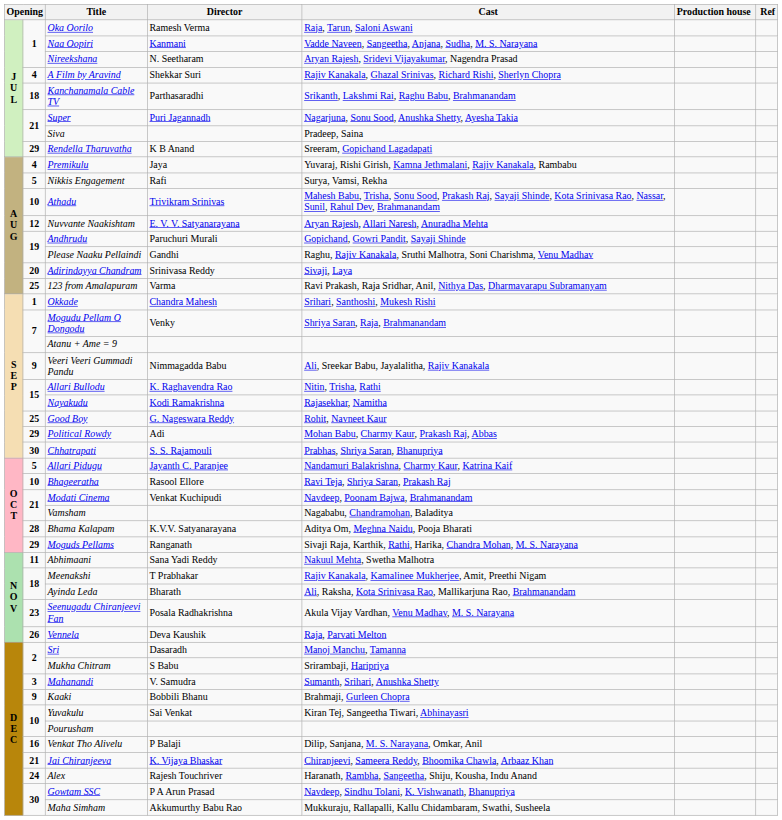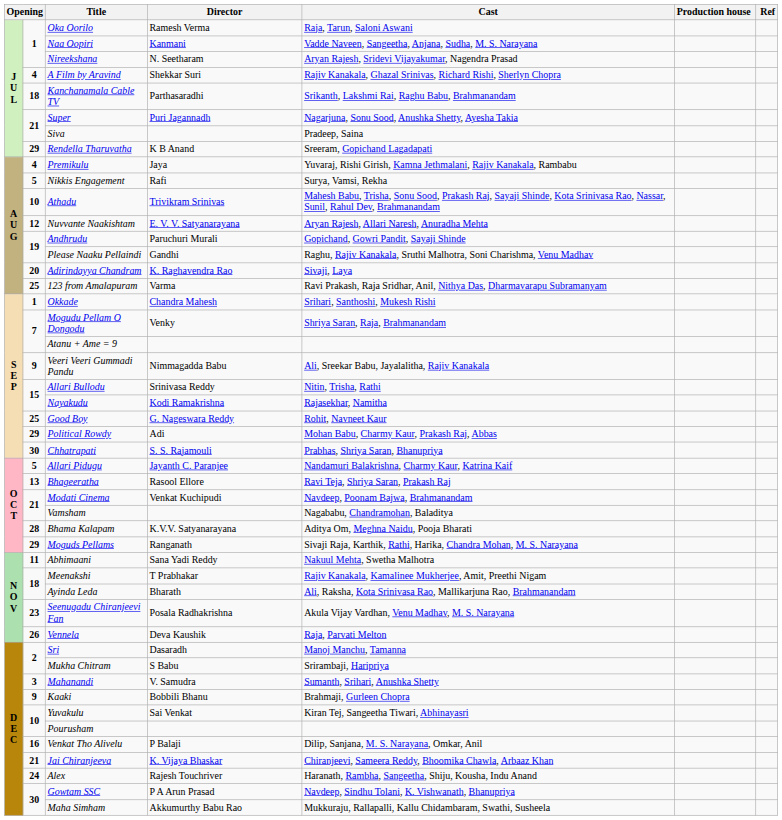Adirindayya Chandram | Director: Srinivasa Reddy -> K. Raghavendra Rao
Allari Bullodu | Director: K. Raghavendra Rao -> Srinivasa Reddy
Bhageeratha | column 2: 10 -> 13
